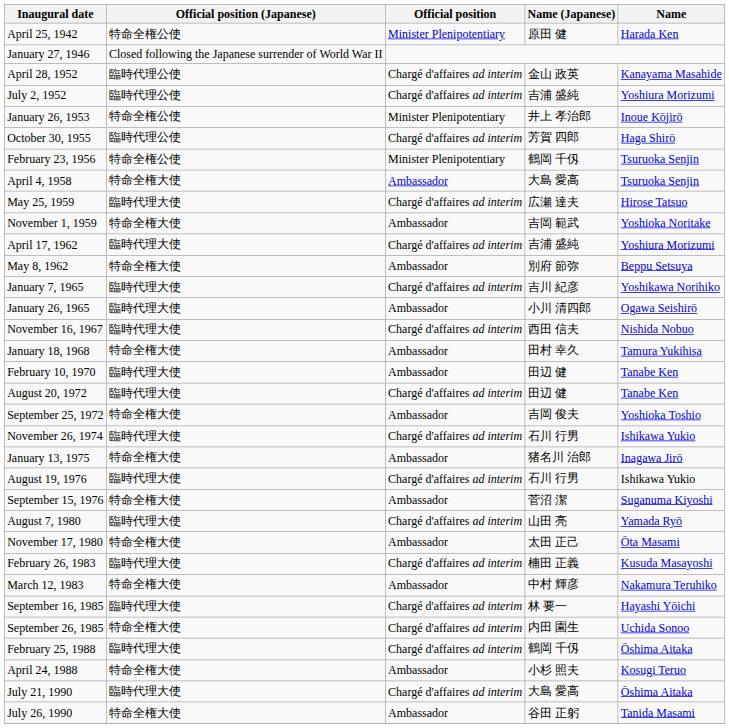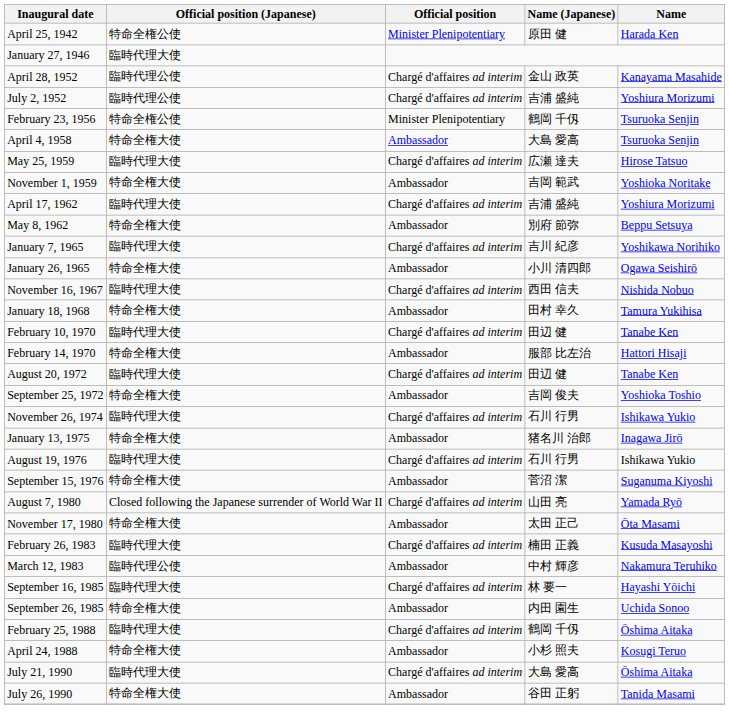January 27, 1946 | Official position (Japanese): Closed following the Japanese surrender of World War II -> 臨時代理大使
- row: January 26, 1953 | 特命全権公使 | Minister Plenipotentiary | 井上 孝治郎 | Inoue Kōjirō
- row: October 30, 1955 | 臨時代理公使 | Chargé d'affaires ad interim | 芳賀 四郎 | Haga Shirō
January 26, 1965 | Official position (Japanese): 臨時代理大使 -> 特命全権大使
February 10, 1970 | Official position: Ambassador -> Chargé d'affaires ad interim
+ row: February 14, 1970 | 特命全権大使 | Ambassador | 服部 比左治 | Hattori Hisaji
August 7, 1980 | Official position (Japanese): 臨時代理大使 -> Closed following the Japanese surrender of World War II
March 12, 1983 | Official position (Japanese): 特命全権大使 -> 臨時代理公使
September 26, 1985 | Official position: Chargé d'affaires ad interim -> Ambassador
